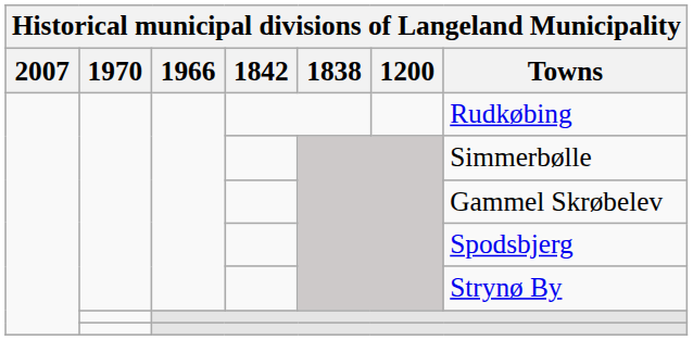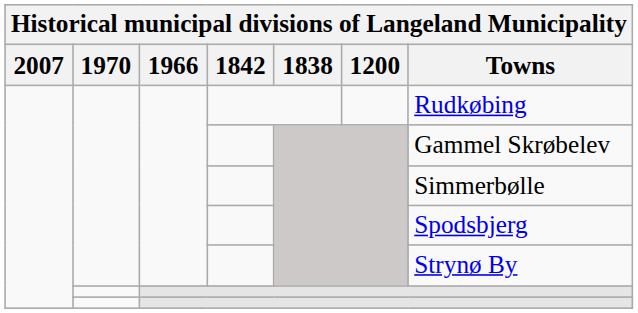row 4 | Towns: Simmerbølle -> Gammel Skrøbelev
row 5 | Towns: Gammel Skrøbelev -> Simmerbølle
